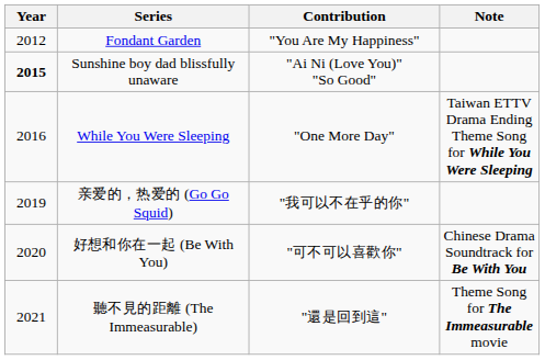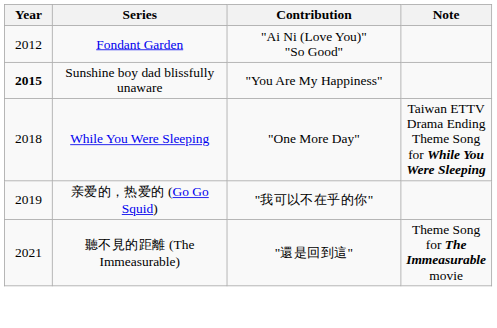Fondant Garden | Contribution: "You Are My Happiness" -> "Ai Ni (Love You)" "So Good"
Sunshine boy dad blissfully unaware | Contribution: "Ai Ni (Love You)" "So Good" -> "You Are My Happiness"
While You Were Sleeping | Year: 2016 -> 2018
- row: 2020 | 好想和你在一起 (Be With You) | "可不可以喜歡你" | Chinese Drama Soundtrack for Be With You
